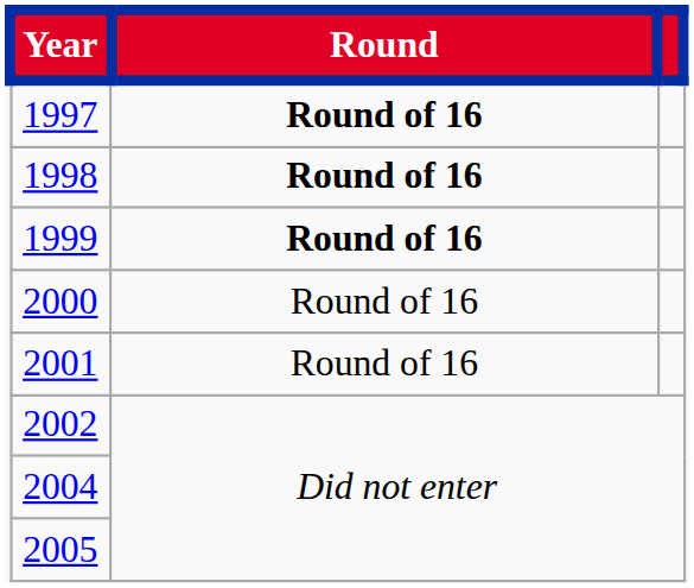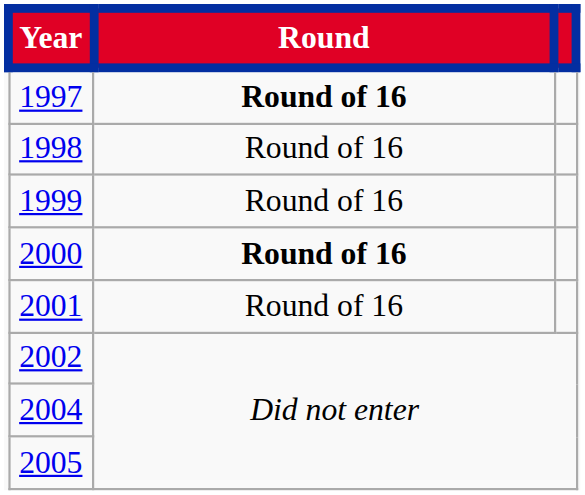1998 | Round: bold -> normal
1999 | Round: bold -> normal
2000 | Round: normal -> bold
